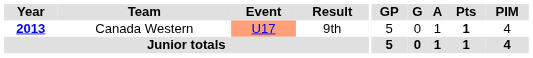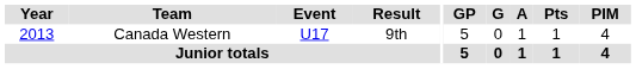Canada Western | Year: bold -> normal
Canada Western | Event: lightsalmon background -> no background
Canada Western | Pts: bold -> normal
